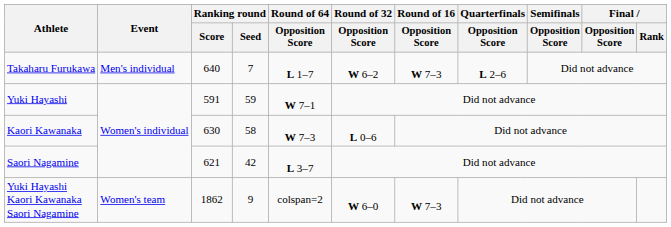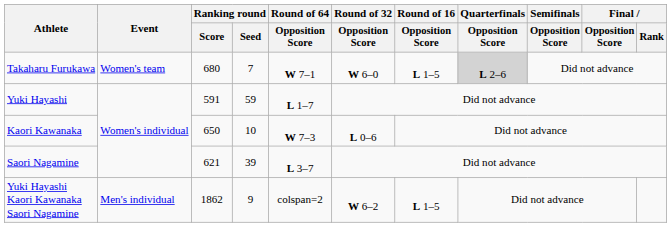Takaharu Furukawa | Event: Men's individual -> Women's team
Takaharu Furukawa | Ranking round / Score: 640 -> 680
Takaharu Furukawa | Round of 64 / Opposition Score: L 1–7 -> W 7–1
Takaharu Furukawa | Round of 32 / Opposition Score: W 6–2 -> W 6–0
Takaharu Furukawa | Round of 16 / Opposition Score: W 7–3 -> L 1–5
Takaharu Furukawa | Quarterfinals / Opposition Score: no background -> lightgrey background
Yuki Hayashi | Round of 64 / Opposition Score: W 7–1 -> L 1–7
Kaori Kawanaka | Ranking round / Score: 630 -> 650
Kaori Kawanaka | Ranking round / Seed: 58 -> 10
Saori Nagamine | Ranking round / Seed: 42 -> 39
Yuki Hayashi Kaori Kawanaka Saori Nagamine | Event: Women's team -> Men's individual
Yuki Hayashi Kaori Kawanaka Saori Nagamine | Round of 32 / Opposition Score: W 6–0 -> W 6–2
Yuki Hayashi Kaori Kawanaka Saori Nagamine | Round of 16 / Opposition Score: W 7–3 -> L 1–5
